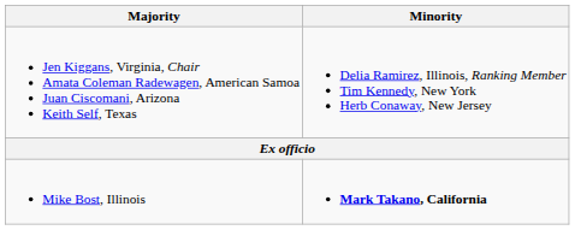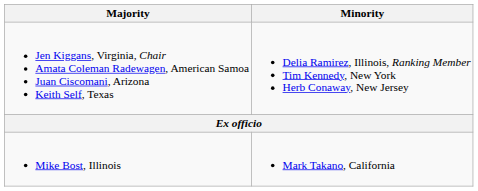Mike Bost, Illinois | Minority: bold -> normal
